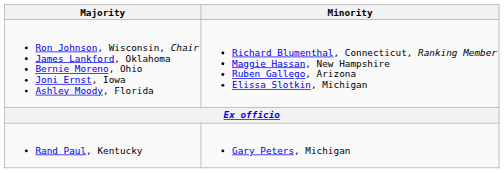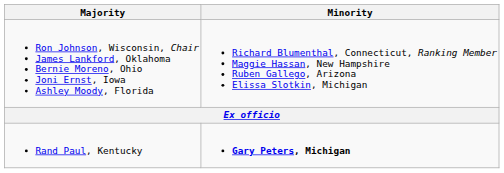Rand Paul, Kentucky | Minority: normal -> bold
